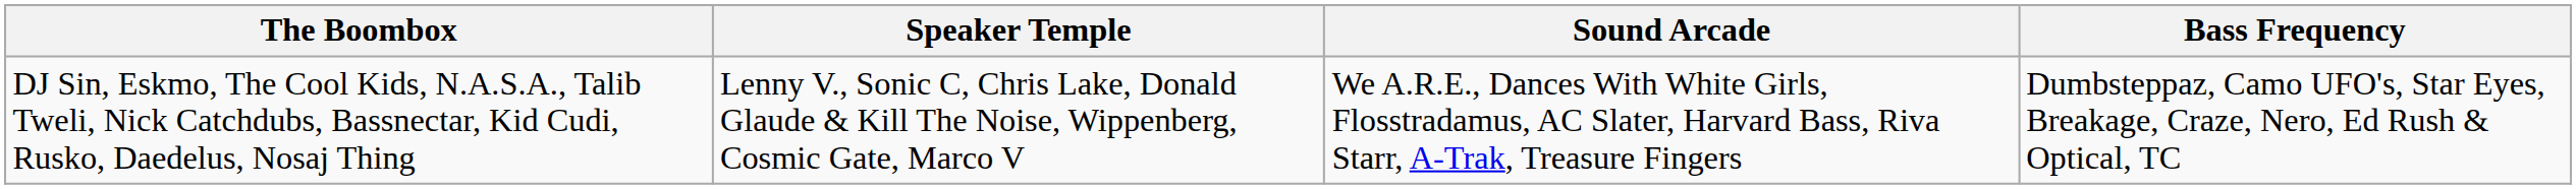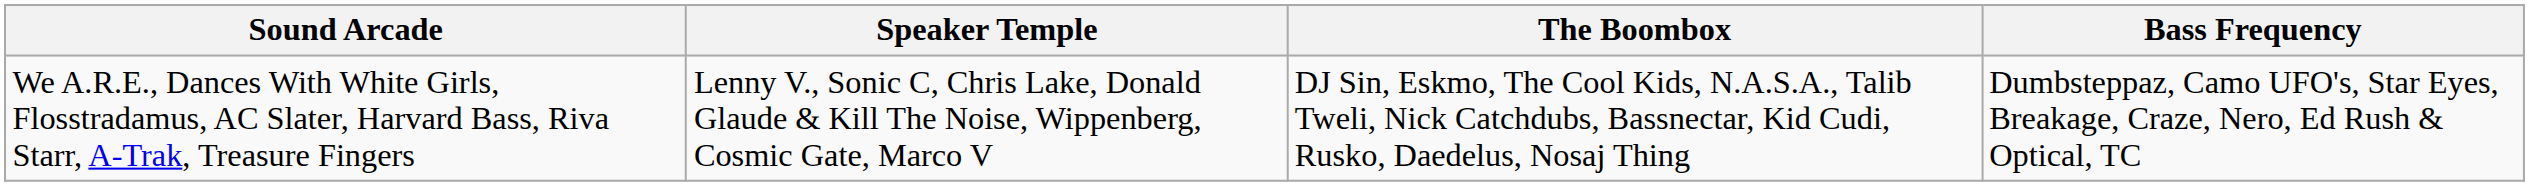columns swapped: The Boombox <-> Sound Arcade
